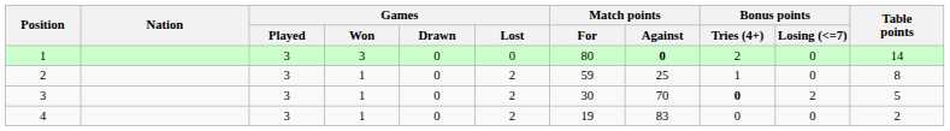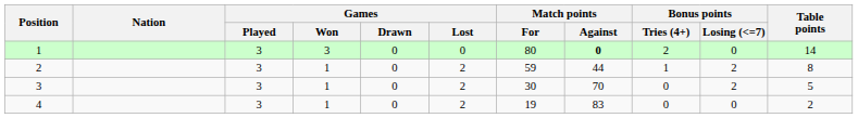row 4 | Match points / Against: 25 -> 44
row 4 | Bonus points / Losing (<=7): 0 -> 2
row 5 | Bonus points / Tries (4+): bold -> normal
